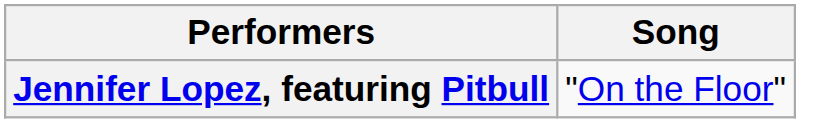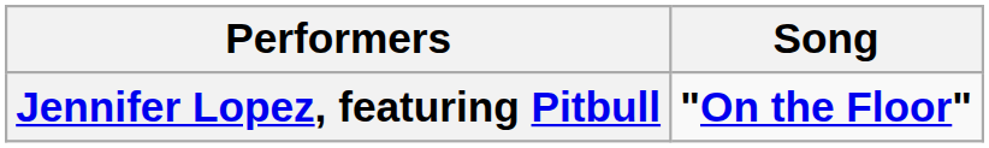Jennifer Lopez, featuring Pitbull | Song: normal -> bold
